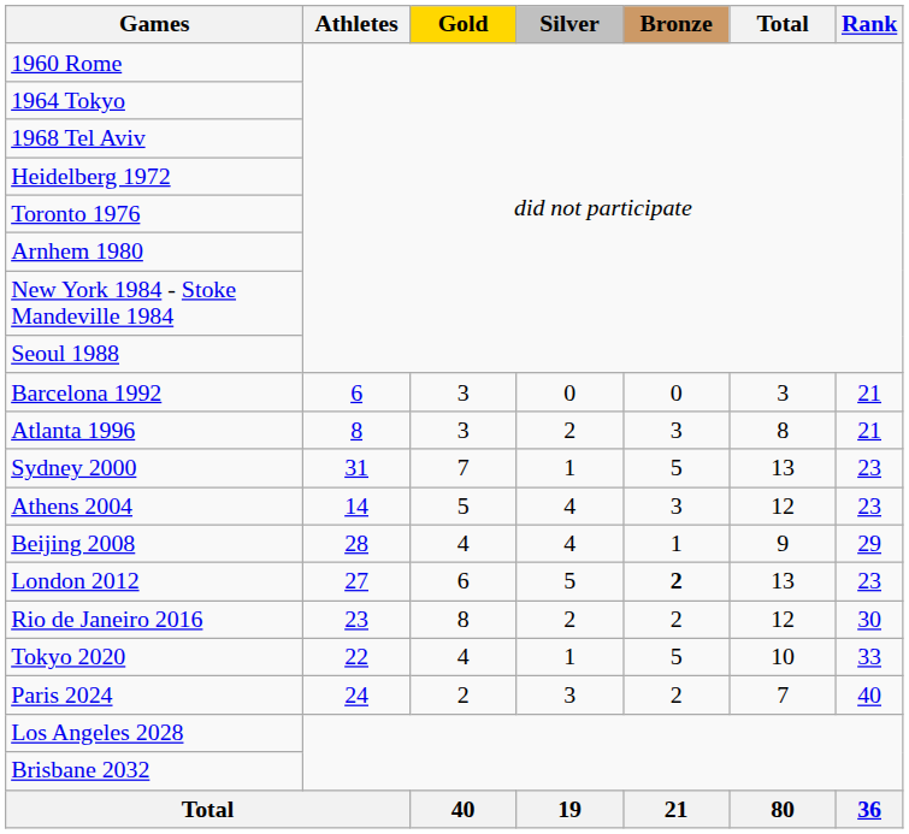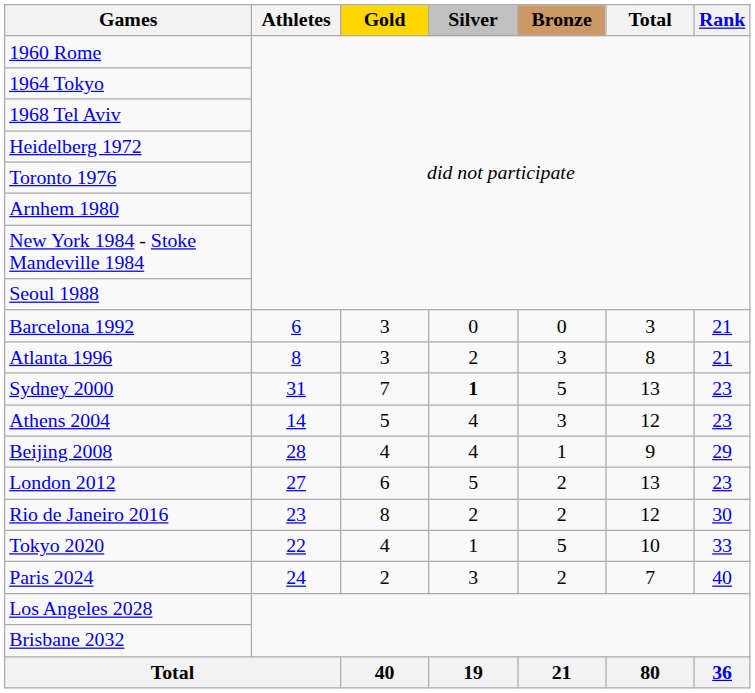Sydney 2000 | Silver: normal -> bold
London 2012 | Bronze: bold -> normal
